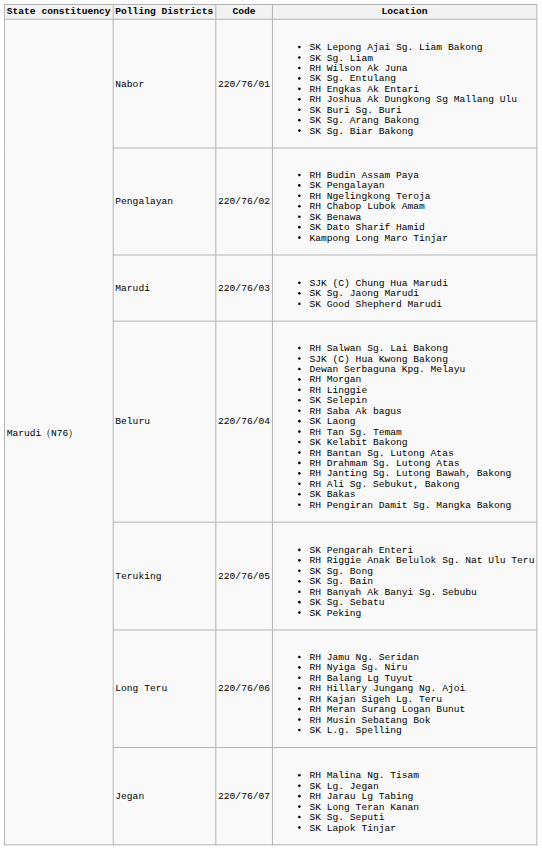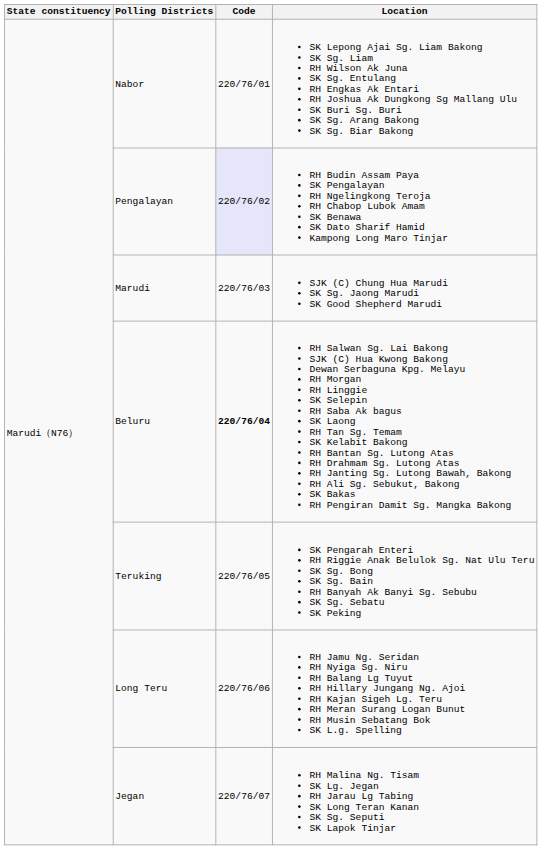Pengalayan | Code: no background -> lavender background
Beluru | Code: normal -> bold
